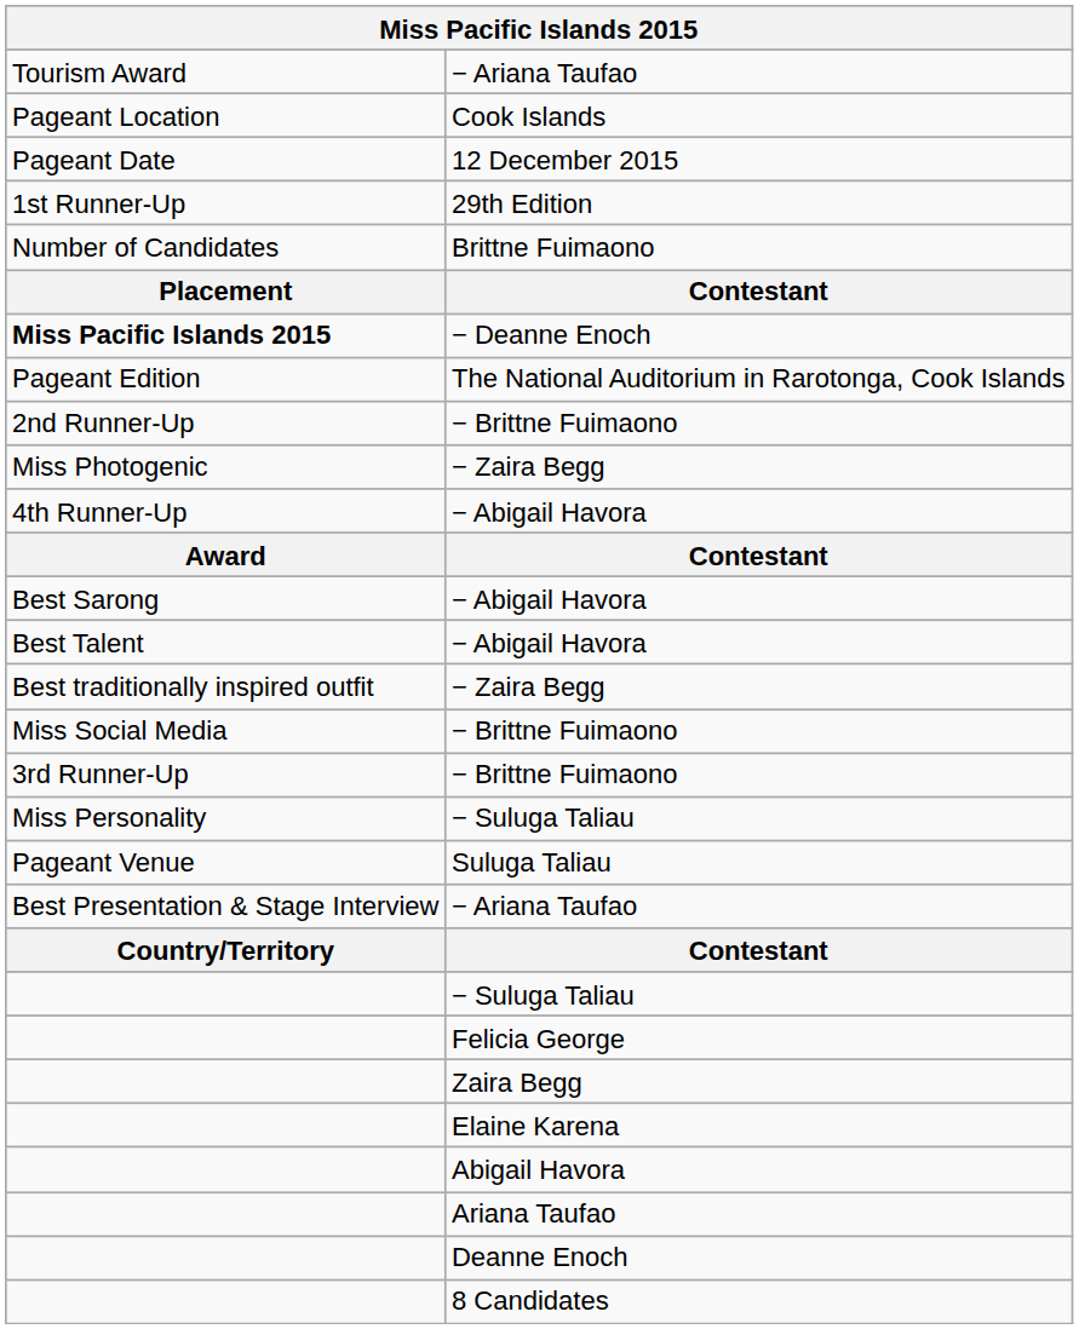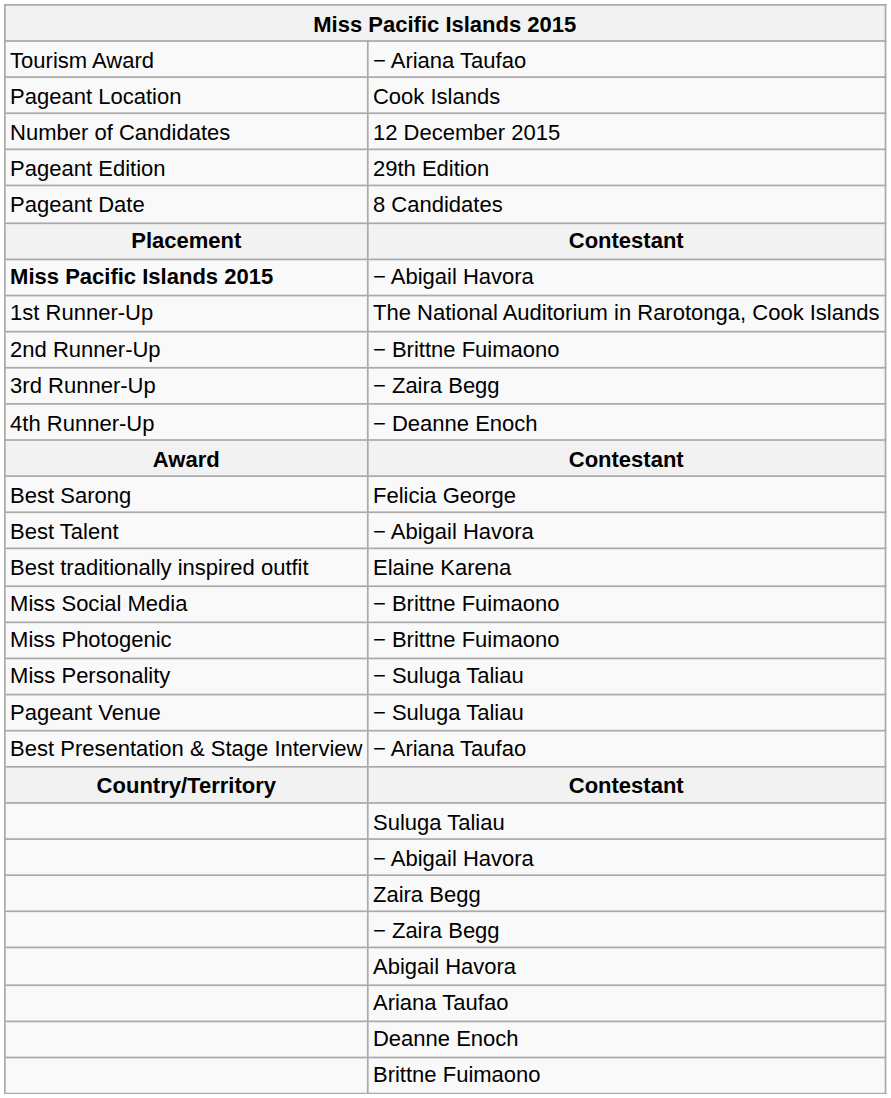row 4 | column 1: Pageant Date -> Number of Candidates
row 5 | column 1: 1st Runner-Up -> Pageant Edition
row 6 | column 1: Number of Candidates -> Pageant Date
row 6 | column 2: Brittne Fuimaono -> 8 Candidates
row 8 | column 2: − Deanne Enoch -> − Abigail Havora
row 9 | column 1: Pageant Edition -> 1st Runner-Up
row 11 | column 1: Miss Photogenic -> 3rd Runner-Up
row 12 | column 2: − Abigail Havora -> − Deanne Enoch
row 14 | column 2: − Abigail Havora -> Felicia George
row 16 | column 2: − Zaira Begg -> Elaine Karena
row 18 | column 1: 3rd Runner-Up -> Miss Photogenic
row 20 | column 2: Suluga Taliau -> − Suluga Taliau
row 23 | column 2: − Suluga Taliau -> Suluga Taliau
row 24 | column 2: Felicia George -> − Abigail Havora
row 26 | column 2: Elaine Karena -> − Zaira Begg
row 30 | column 2: 8 Candidates -> Brittne Fuimaono
